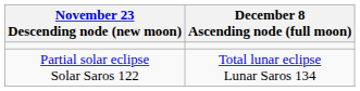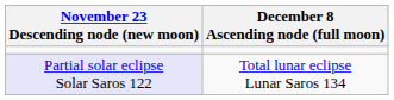row 3 | November 23 Descending node (new moon): no background -> lavender background
